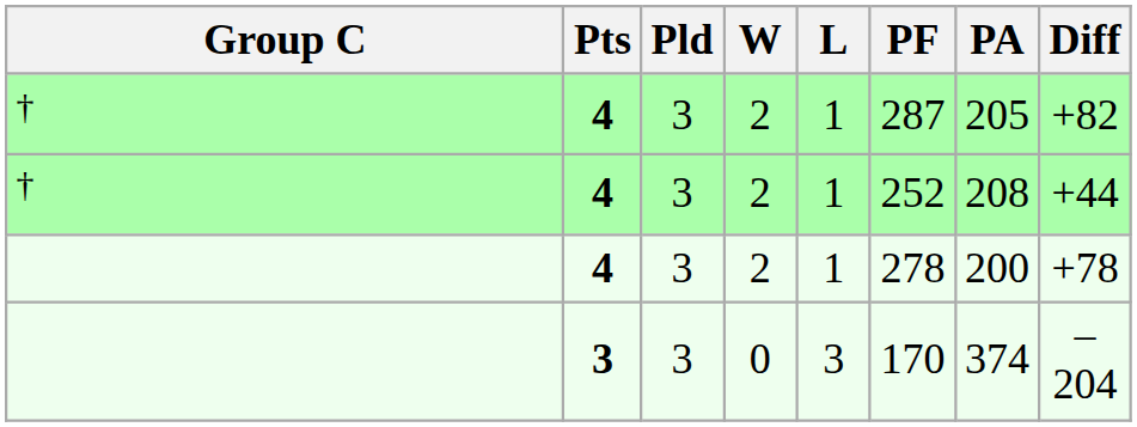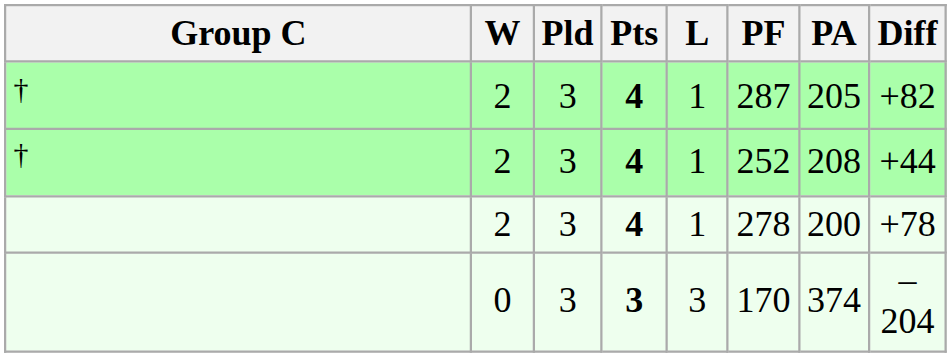columns swapped: Pts <-> W
